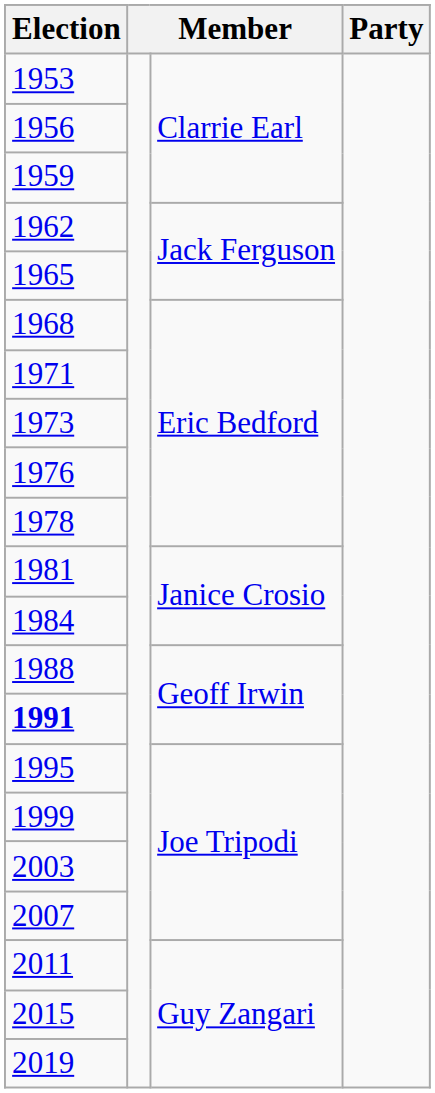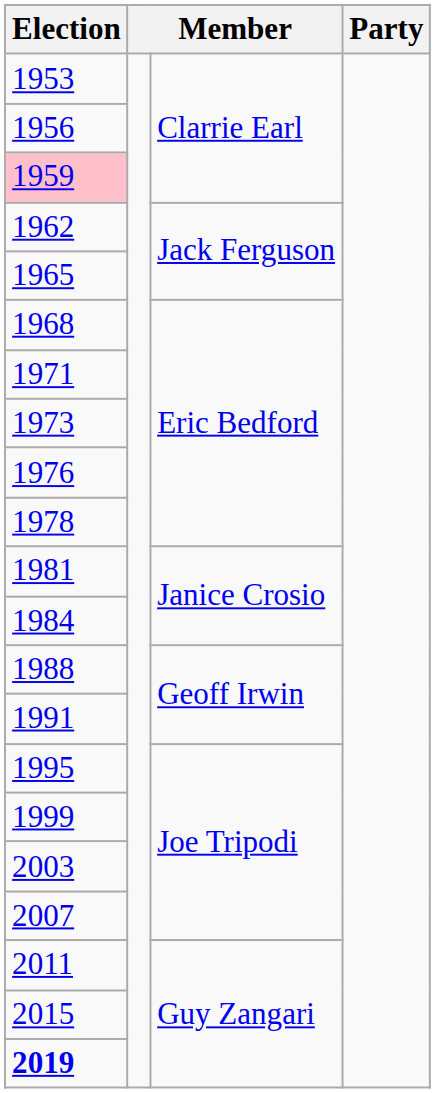1959 | Election: no background -> pink background
1991 | Election: bold -> normal
2019 | Election: normal -> bold
